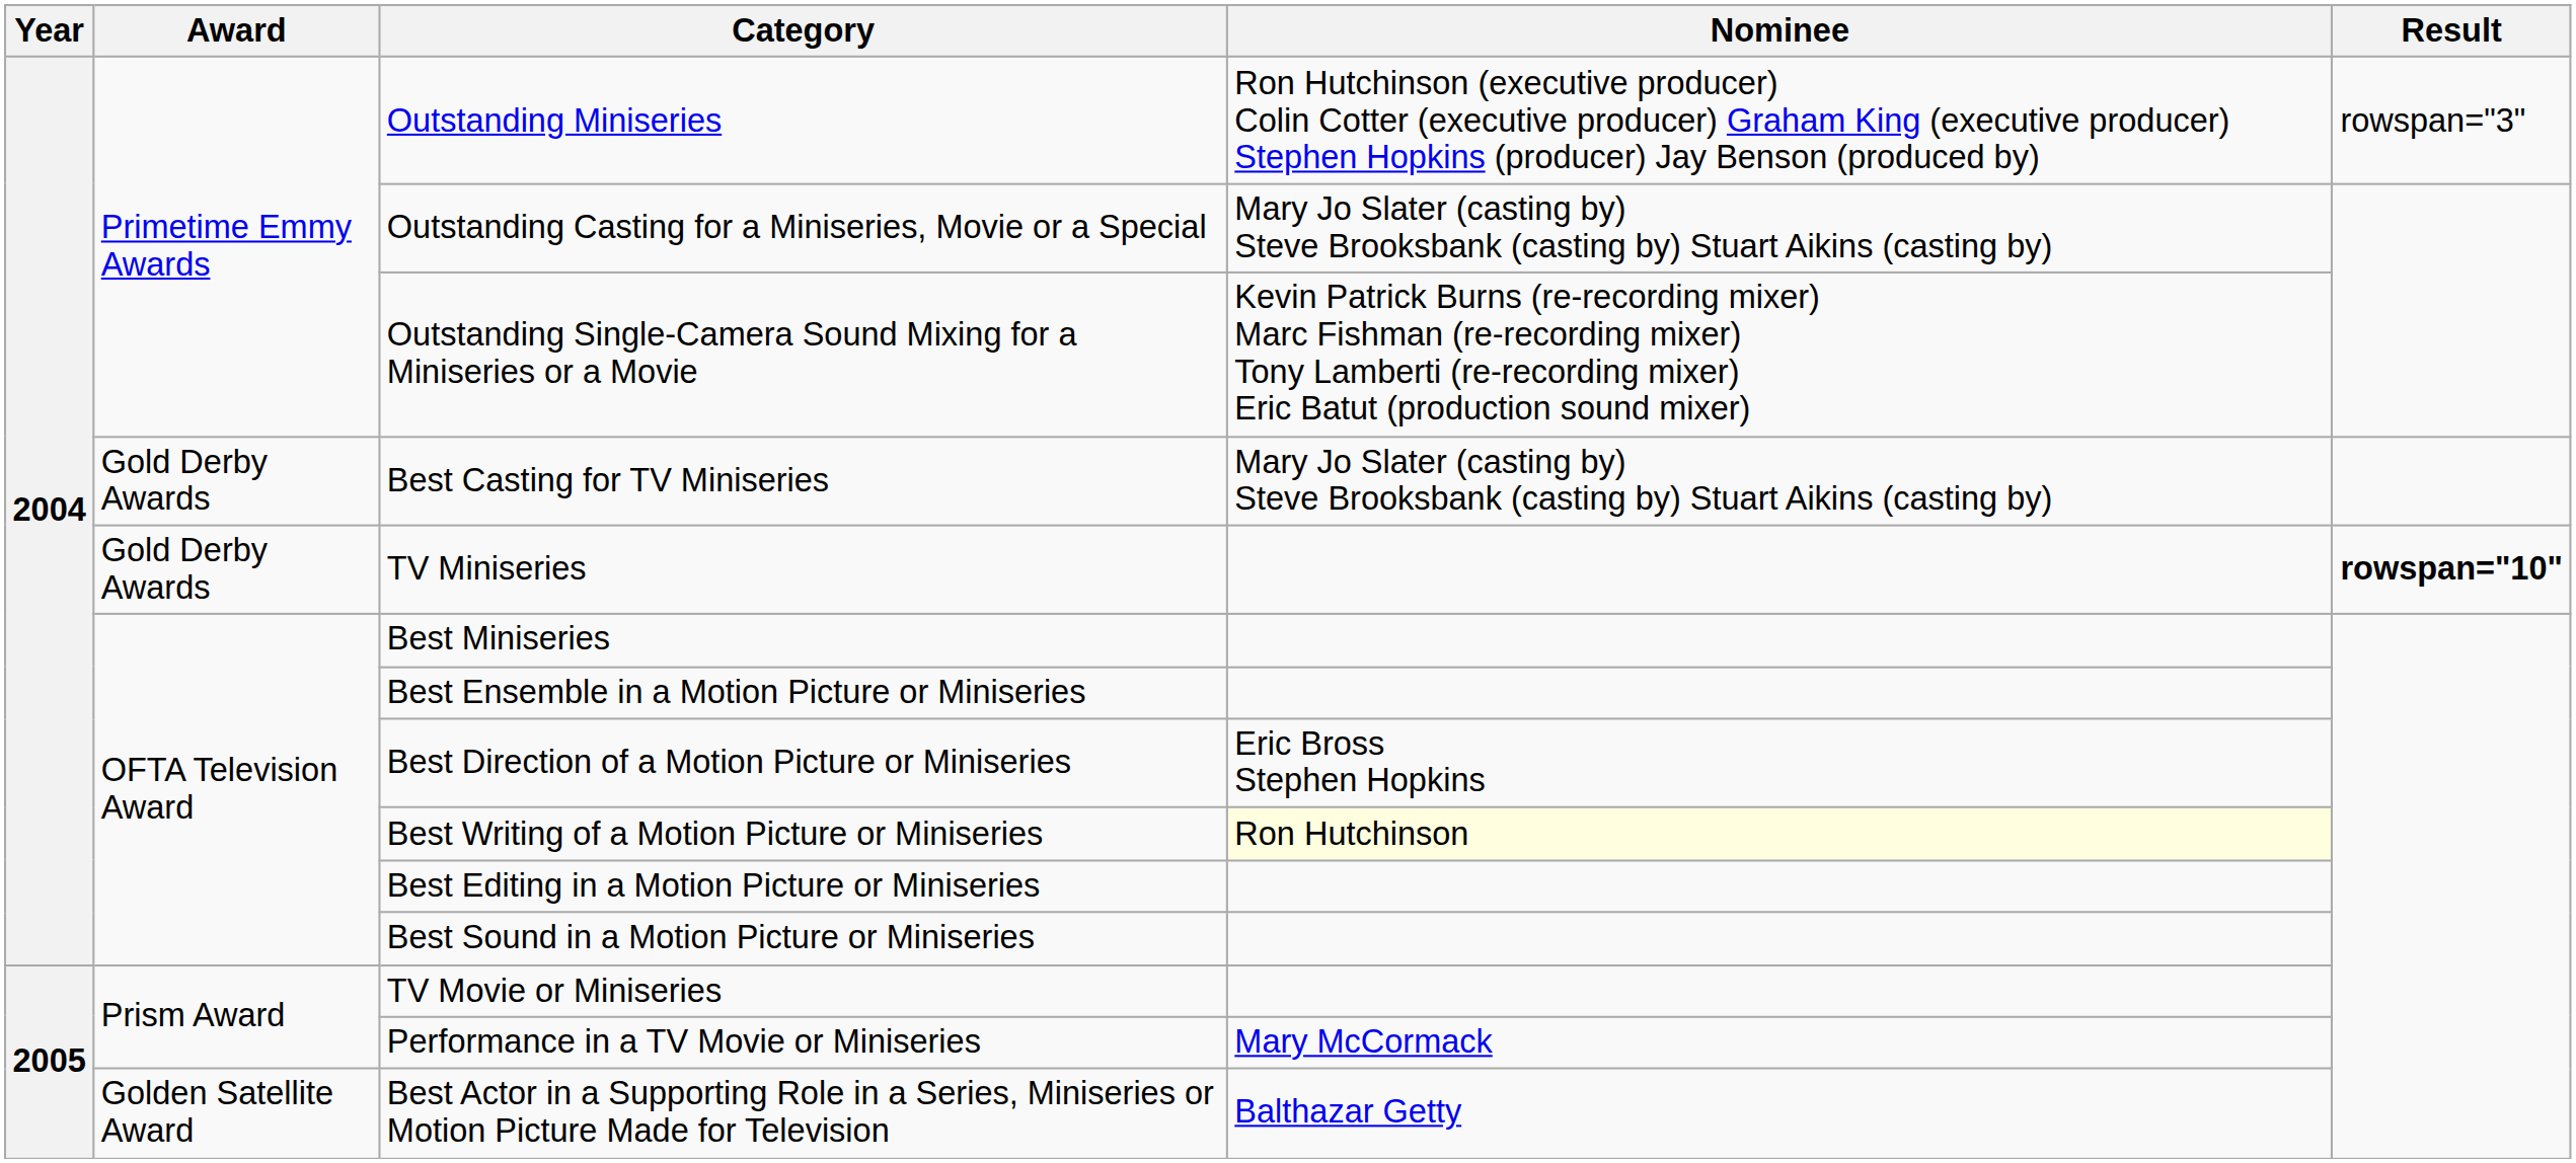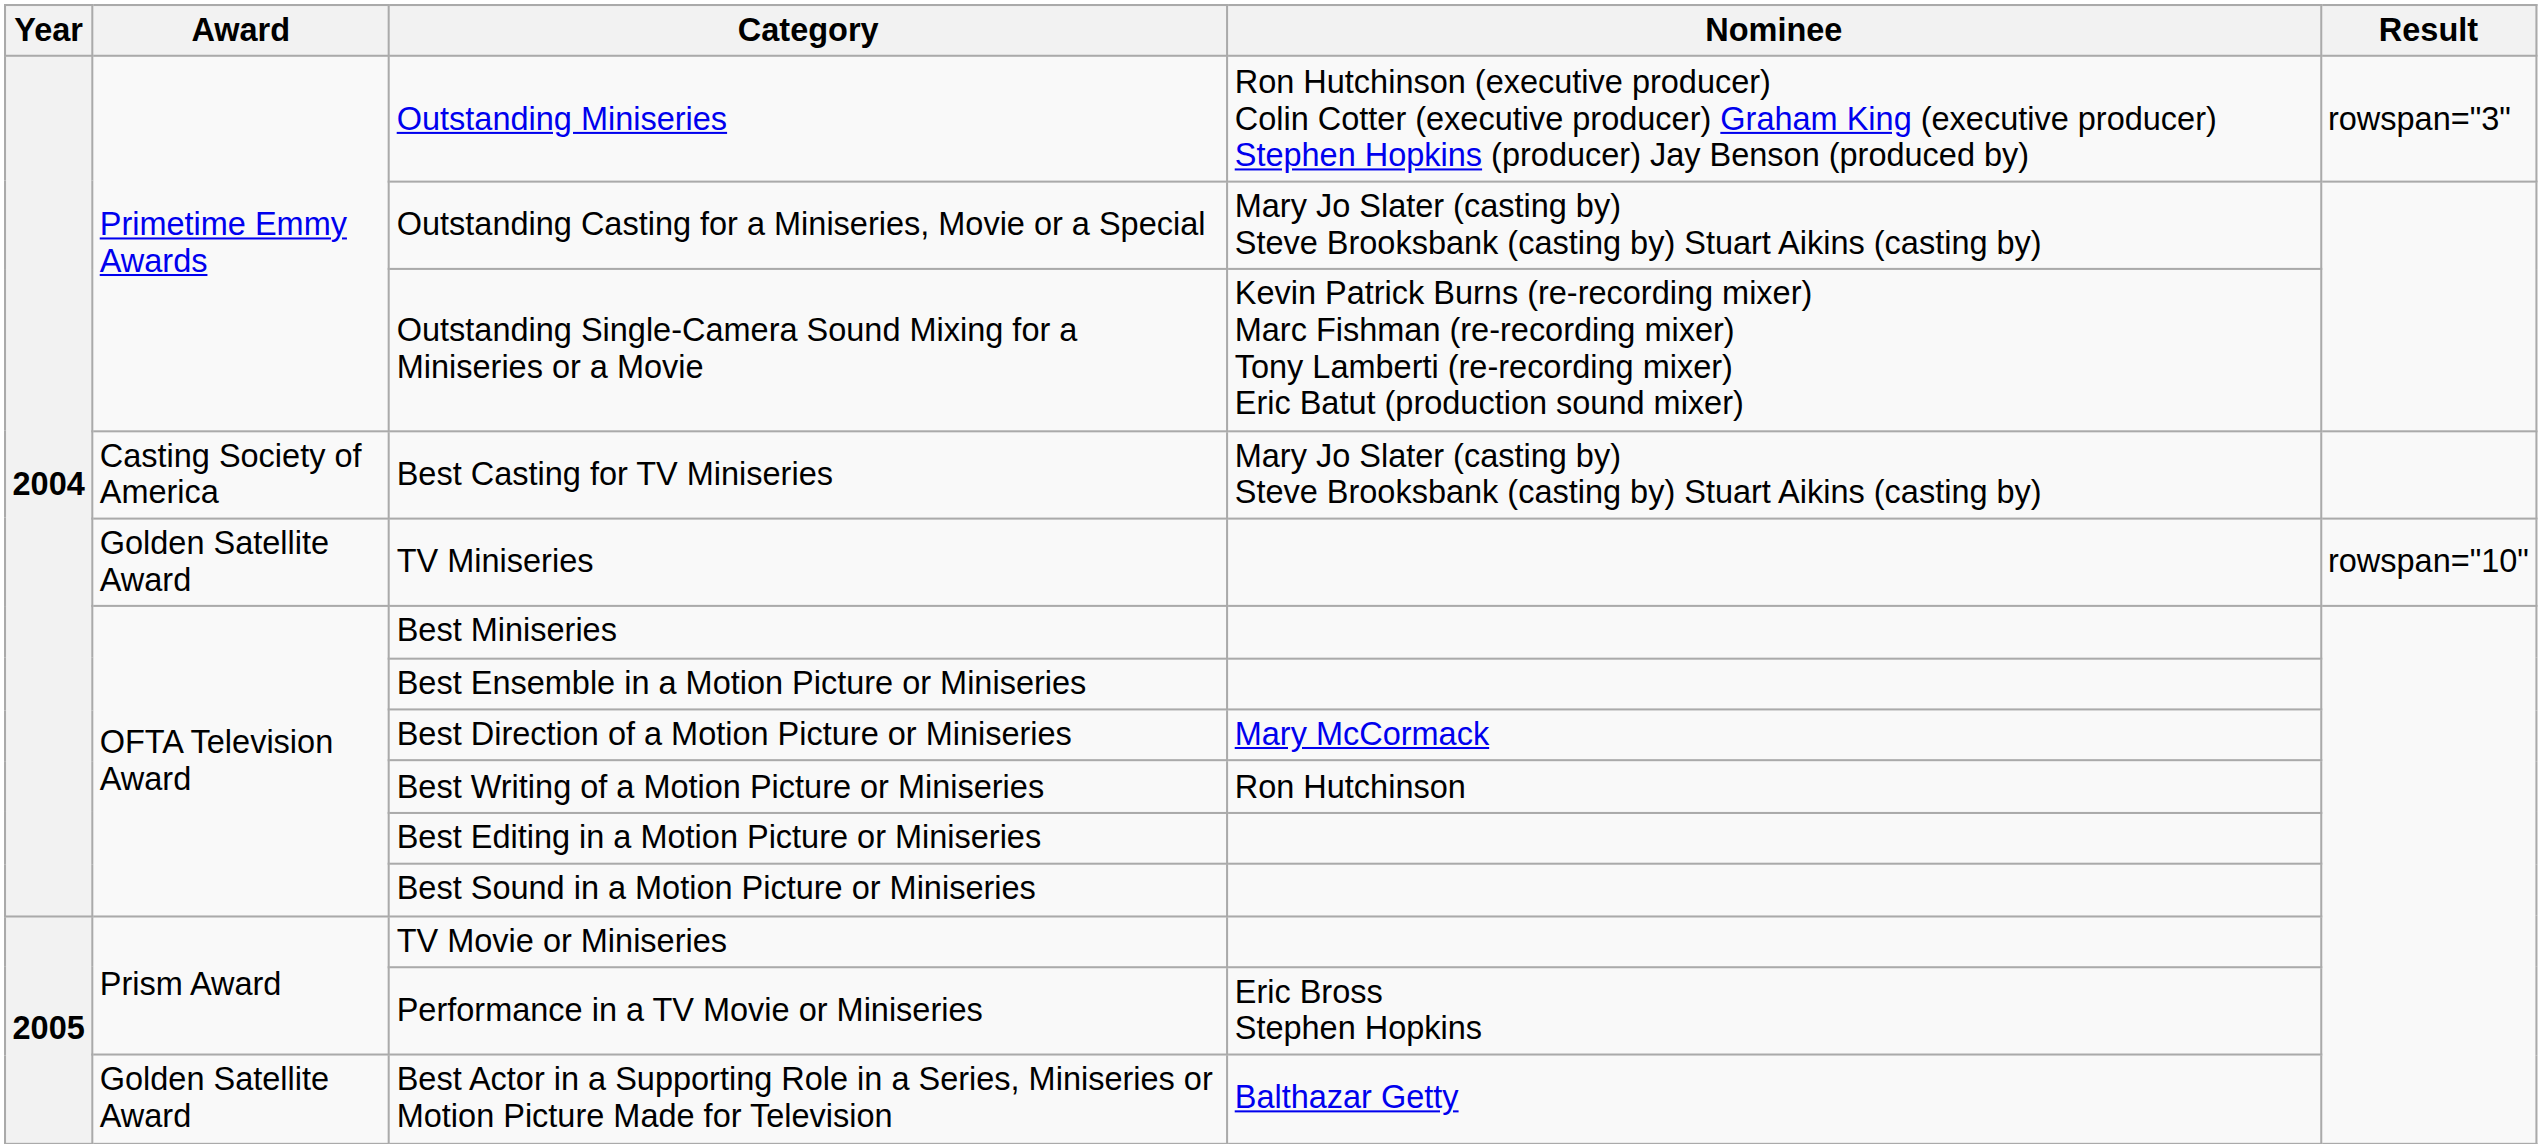Best Casting for TV Miniseries | Award: Gold Derby Awards -> Casting Society of America
TV Miniseries | Award: Gold Derby Awards -> Golden Satellite Award
TV Miniseries | Result: bold -> normal
Best Direction of a Motion Picture or Miniseries | Nominee: Eric Bross Stephen Hopkins -> Mary McCormack
Best Writing of a Motion Picture or Miniseries | Nominee: lightyellow background -> no background
Performance in a TV Movie or Miniseries | Nominee: Mary McCormack -> Eric Bross Stephen Hopkins
